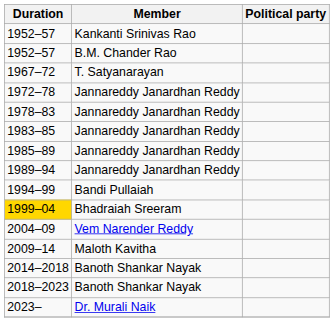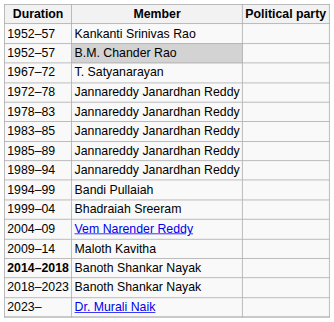1952–57 / B.M. Chander Rao | Member: no background -> lightgrey background
1999–04 | Duration: gold background -> no background
2014–2018 | Duration: normal -> bold
